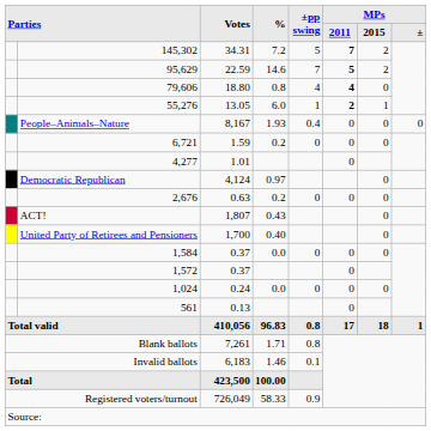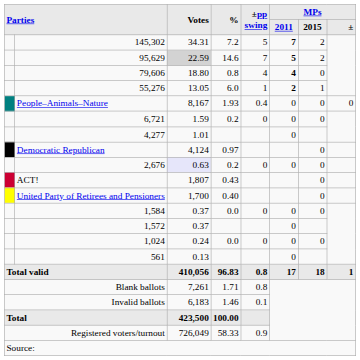95,629 | Votes: no background -> lightgrey background
2,676 | Votes: no background -> lavender background
